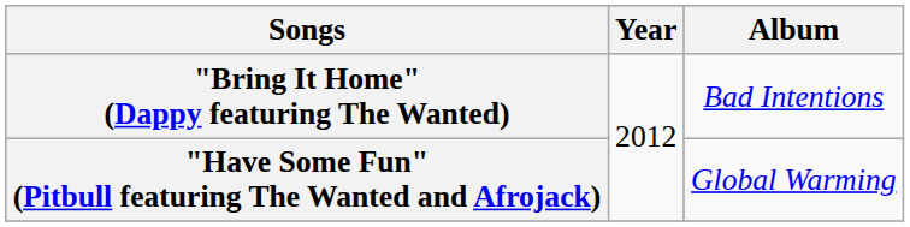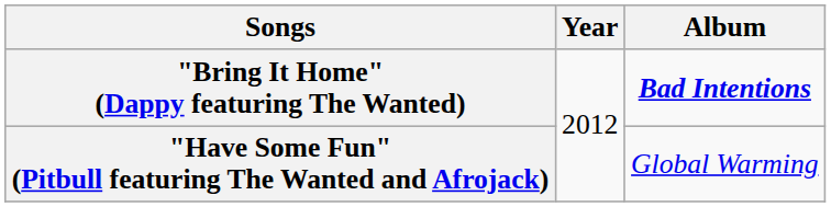"Bring It Home" (Dappy featuring The Wanted) | Album: normal -> bold
